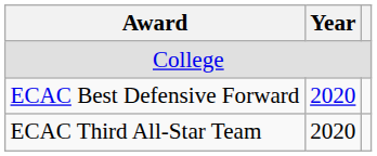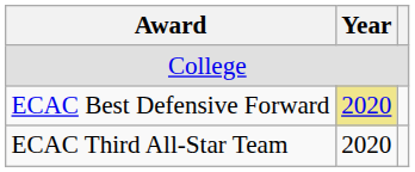ECAC Best Defensive Forward | Year: no background -> khaki background
